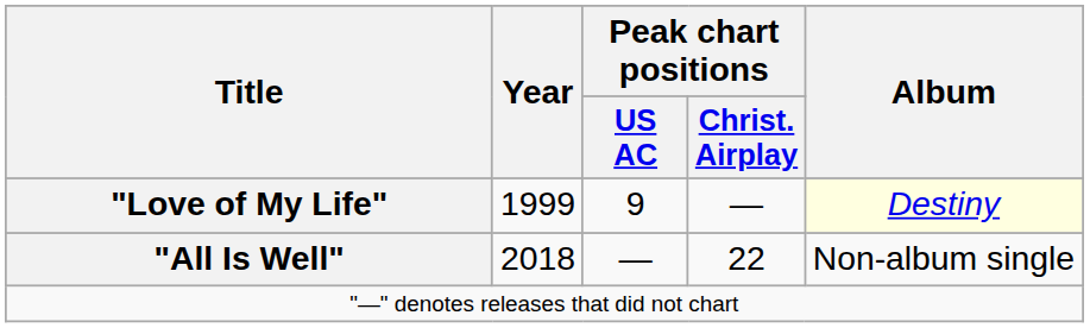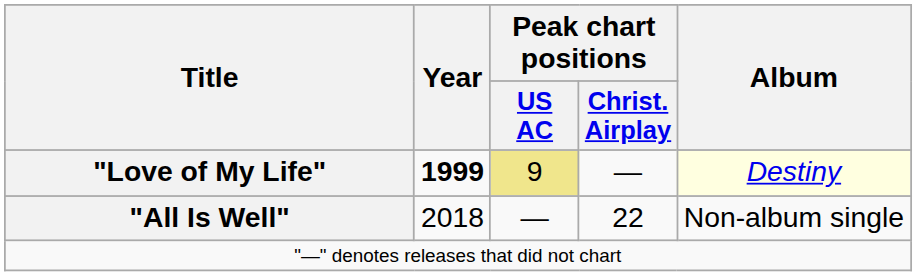"Love of My Life" | Year: normal -> bold
"Love of My Life" | Peak chart positions / US AC: no background -> khaki background
